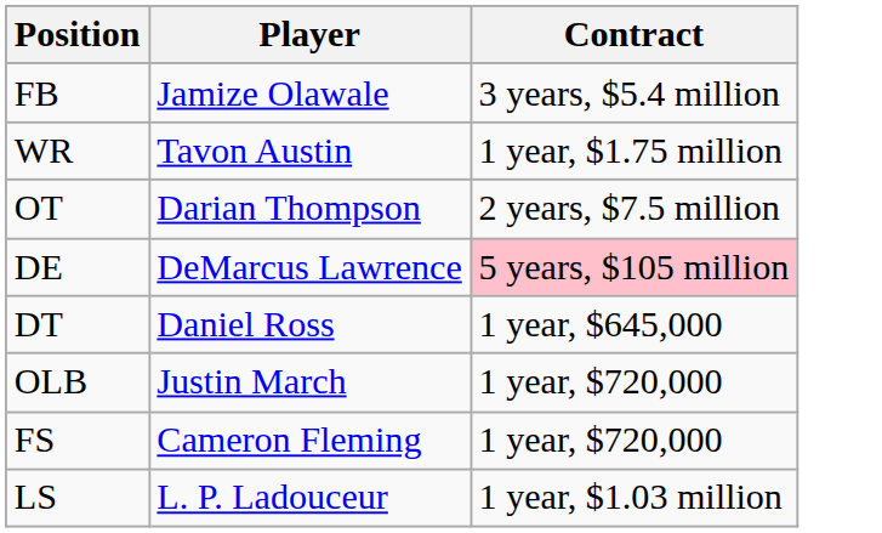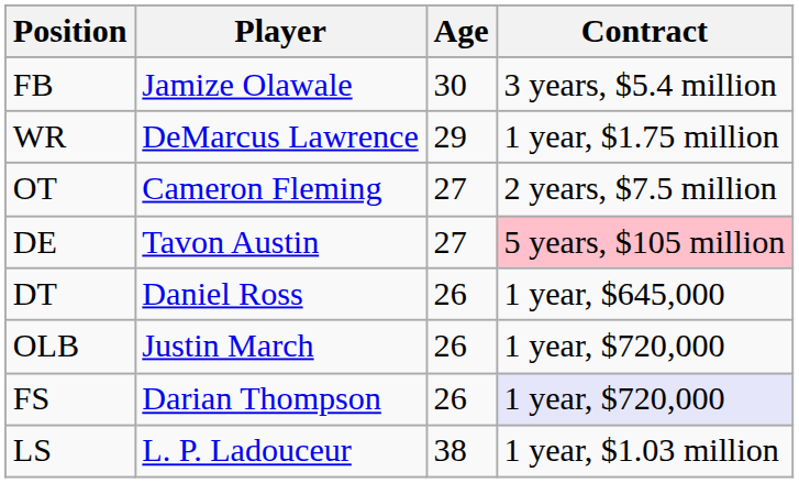+ column: Age | 30 | 29 | 27 | 27 | 26 | 26 | 26 | 38
WR | Player: Tavon Austin -> DeMarcus Lawrence
OT | Player: Darian Thompson -> Cameron Fleming
DE | Player: DeMarcus Lawrence -> Tavon Austin
FS | Player: Cameron Fleming -> Darian Thompson
FS | Contract: no background -> lavender background
